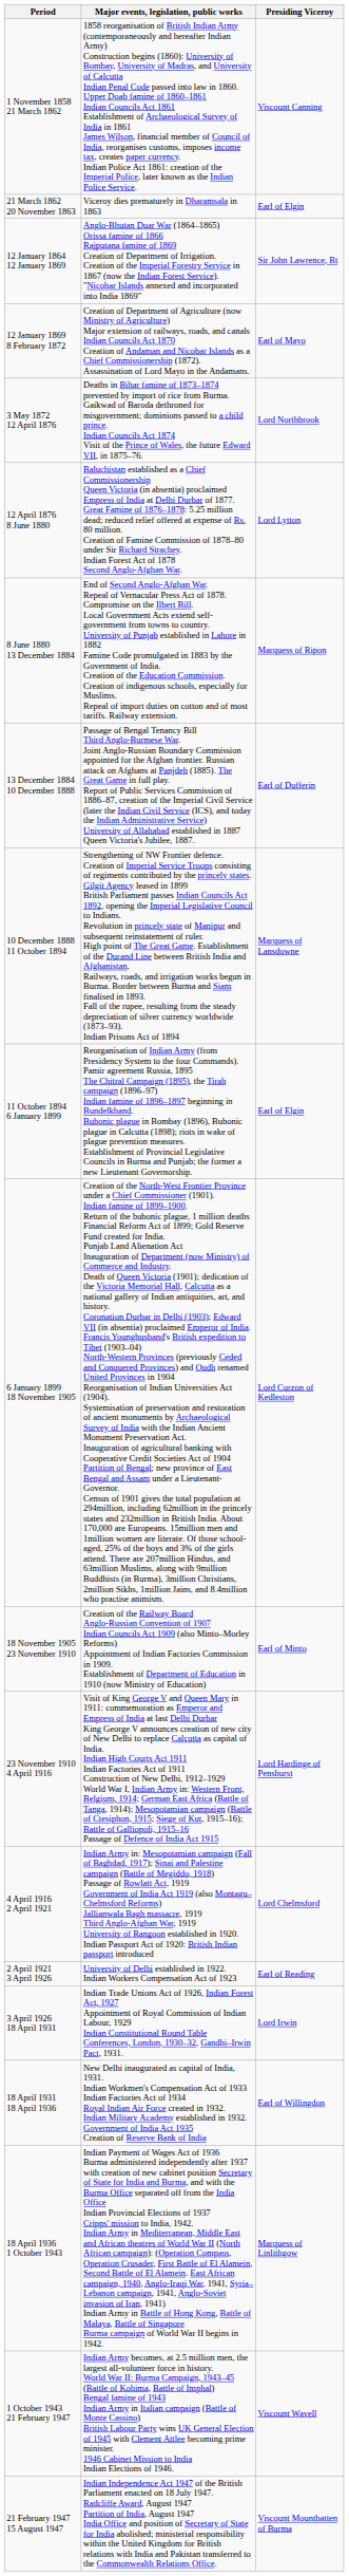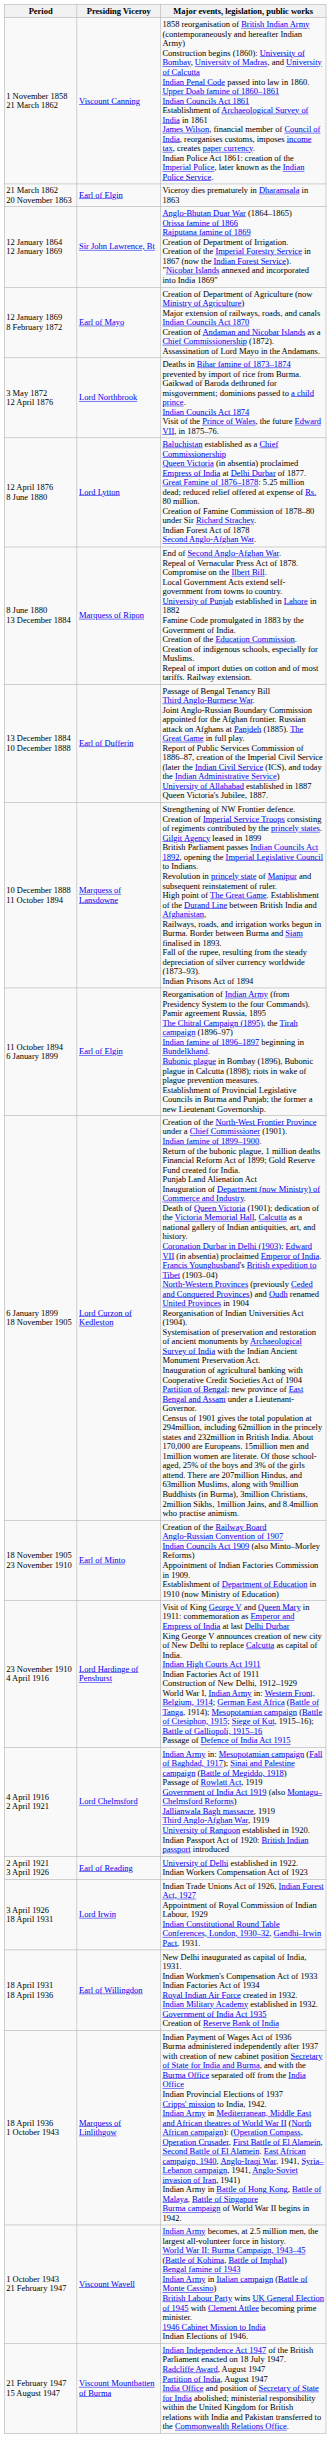columns swapped: Presiding Viceroy <-> Major events, legislation, public works
